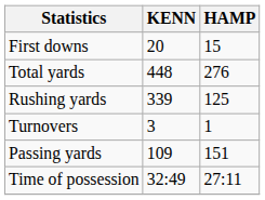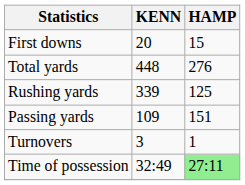rows swapped: Passing yards <-> Turnovers
Time of possession | HAMP: no background -> lightgreen background
